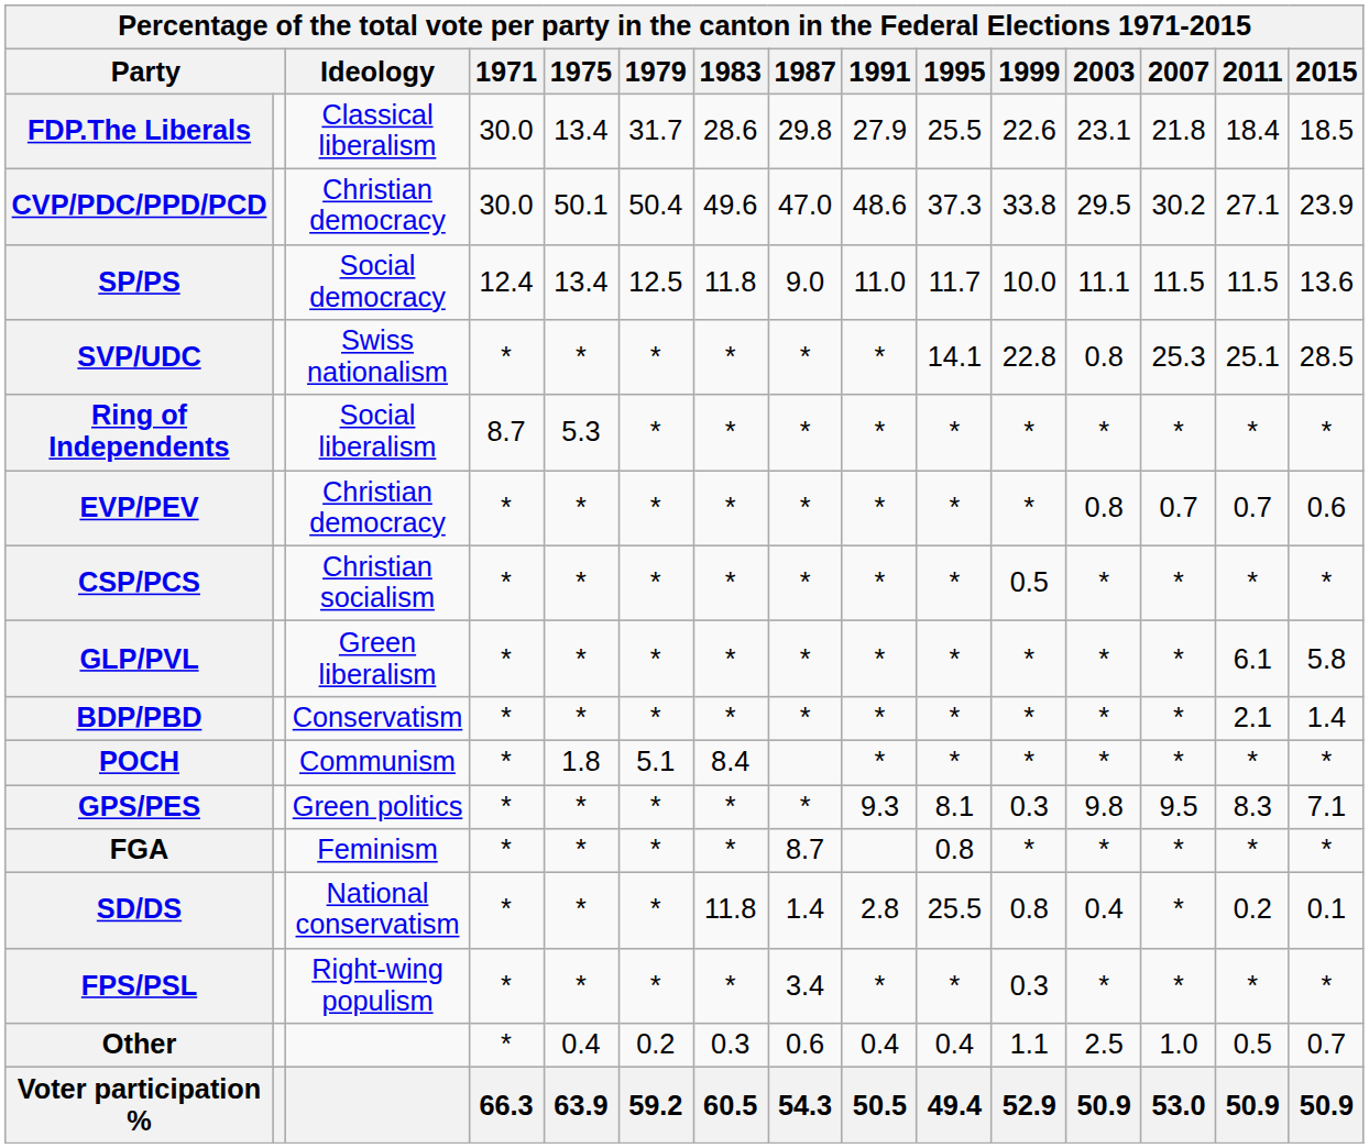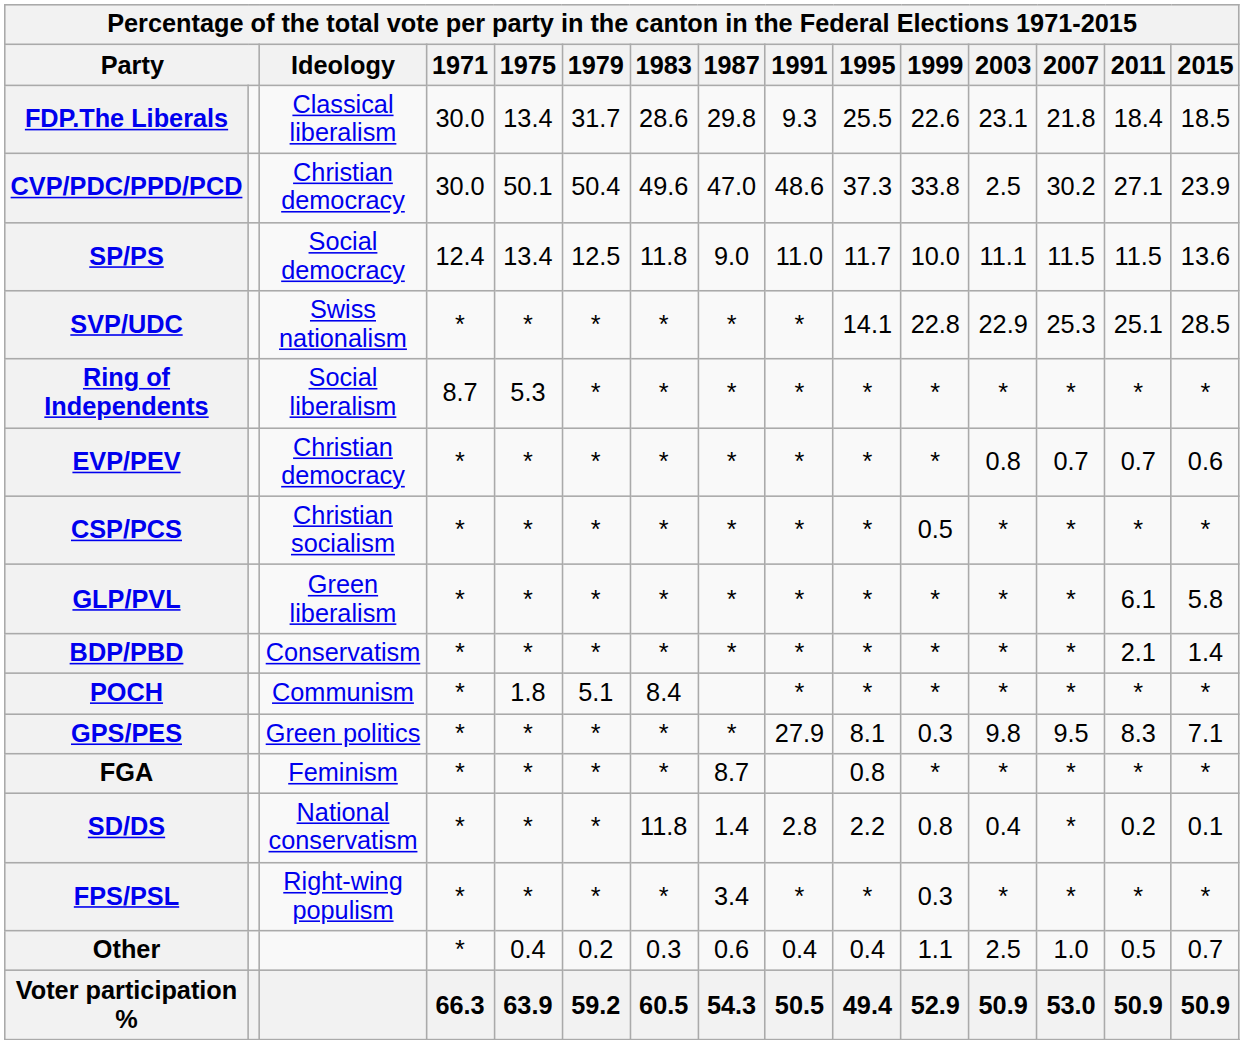FDP.The Liberals | 1991: 27.9 -> 9.3
CVP/PDC/PPD/PCD | 2003: 29.5 -> 2.5
SVP/UDC | 2003: 0.8 -> 22.9
GPS/PES | 1991: 9.3 -> 27.9
SD/DS | 1995: 25.5 -> 2.2
